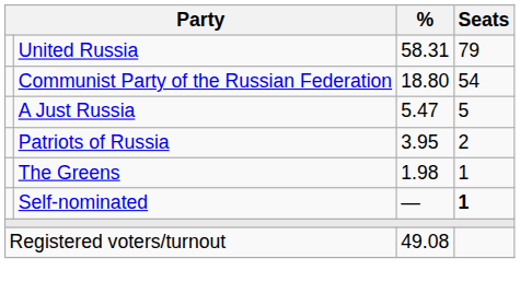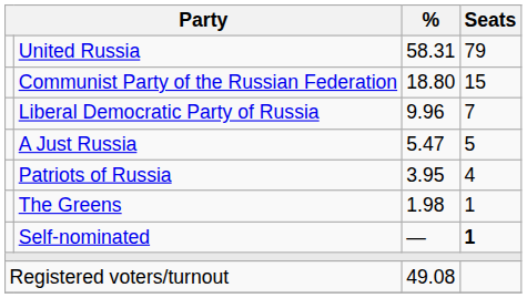Communist Party of the Russian Federation | Seats: 54 -> 15
+ row: Liberal Democratic Party of Russia | 9.96 | 7
Patriots of Russia | Seats: 2 -> 4
